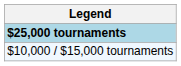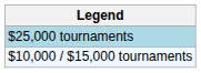row 2 | column 1: bold -> normal
